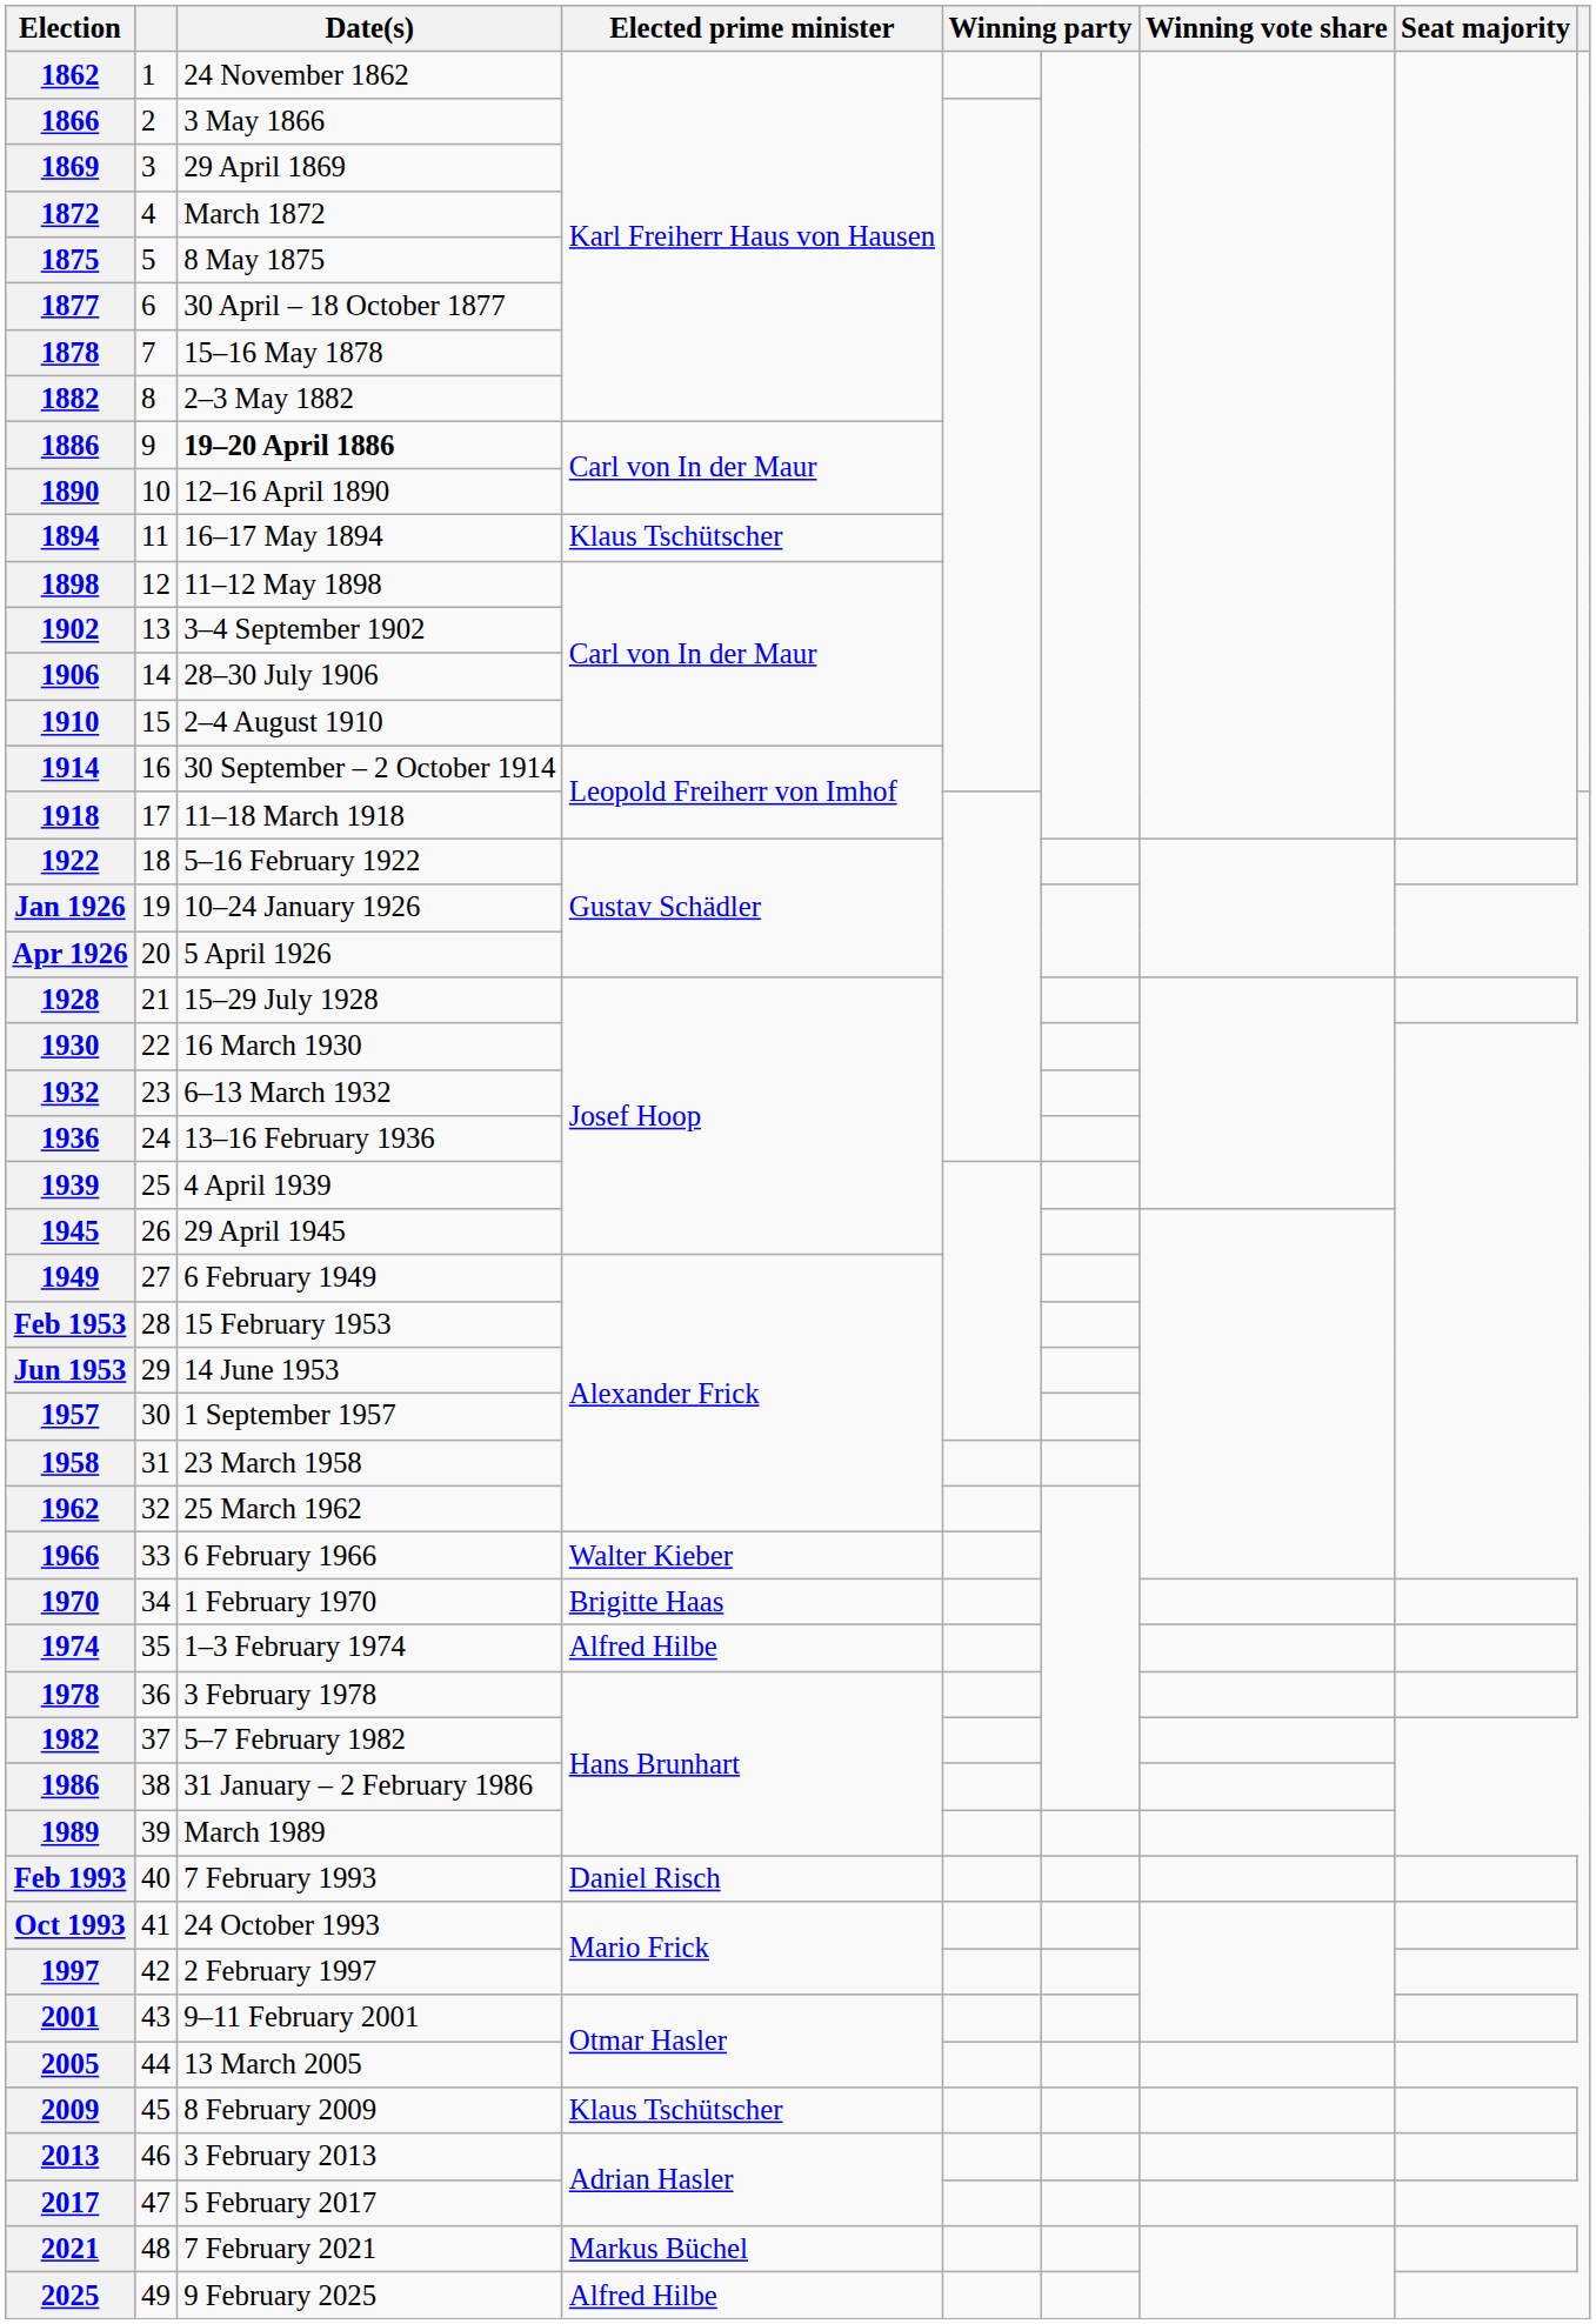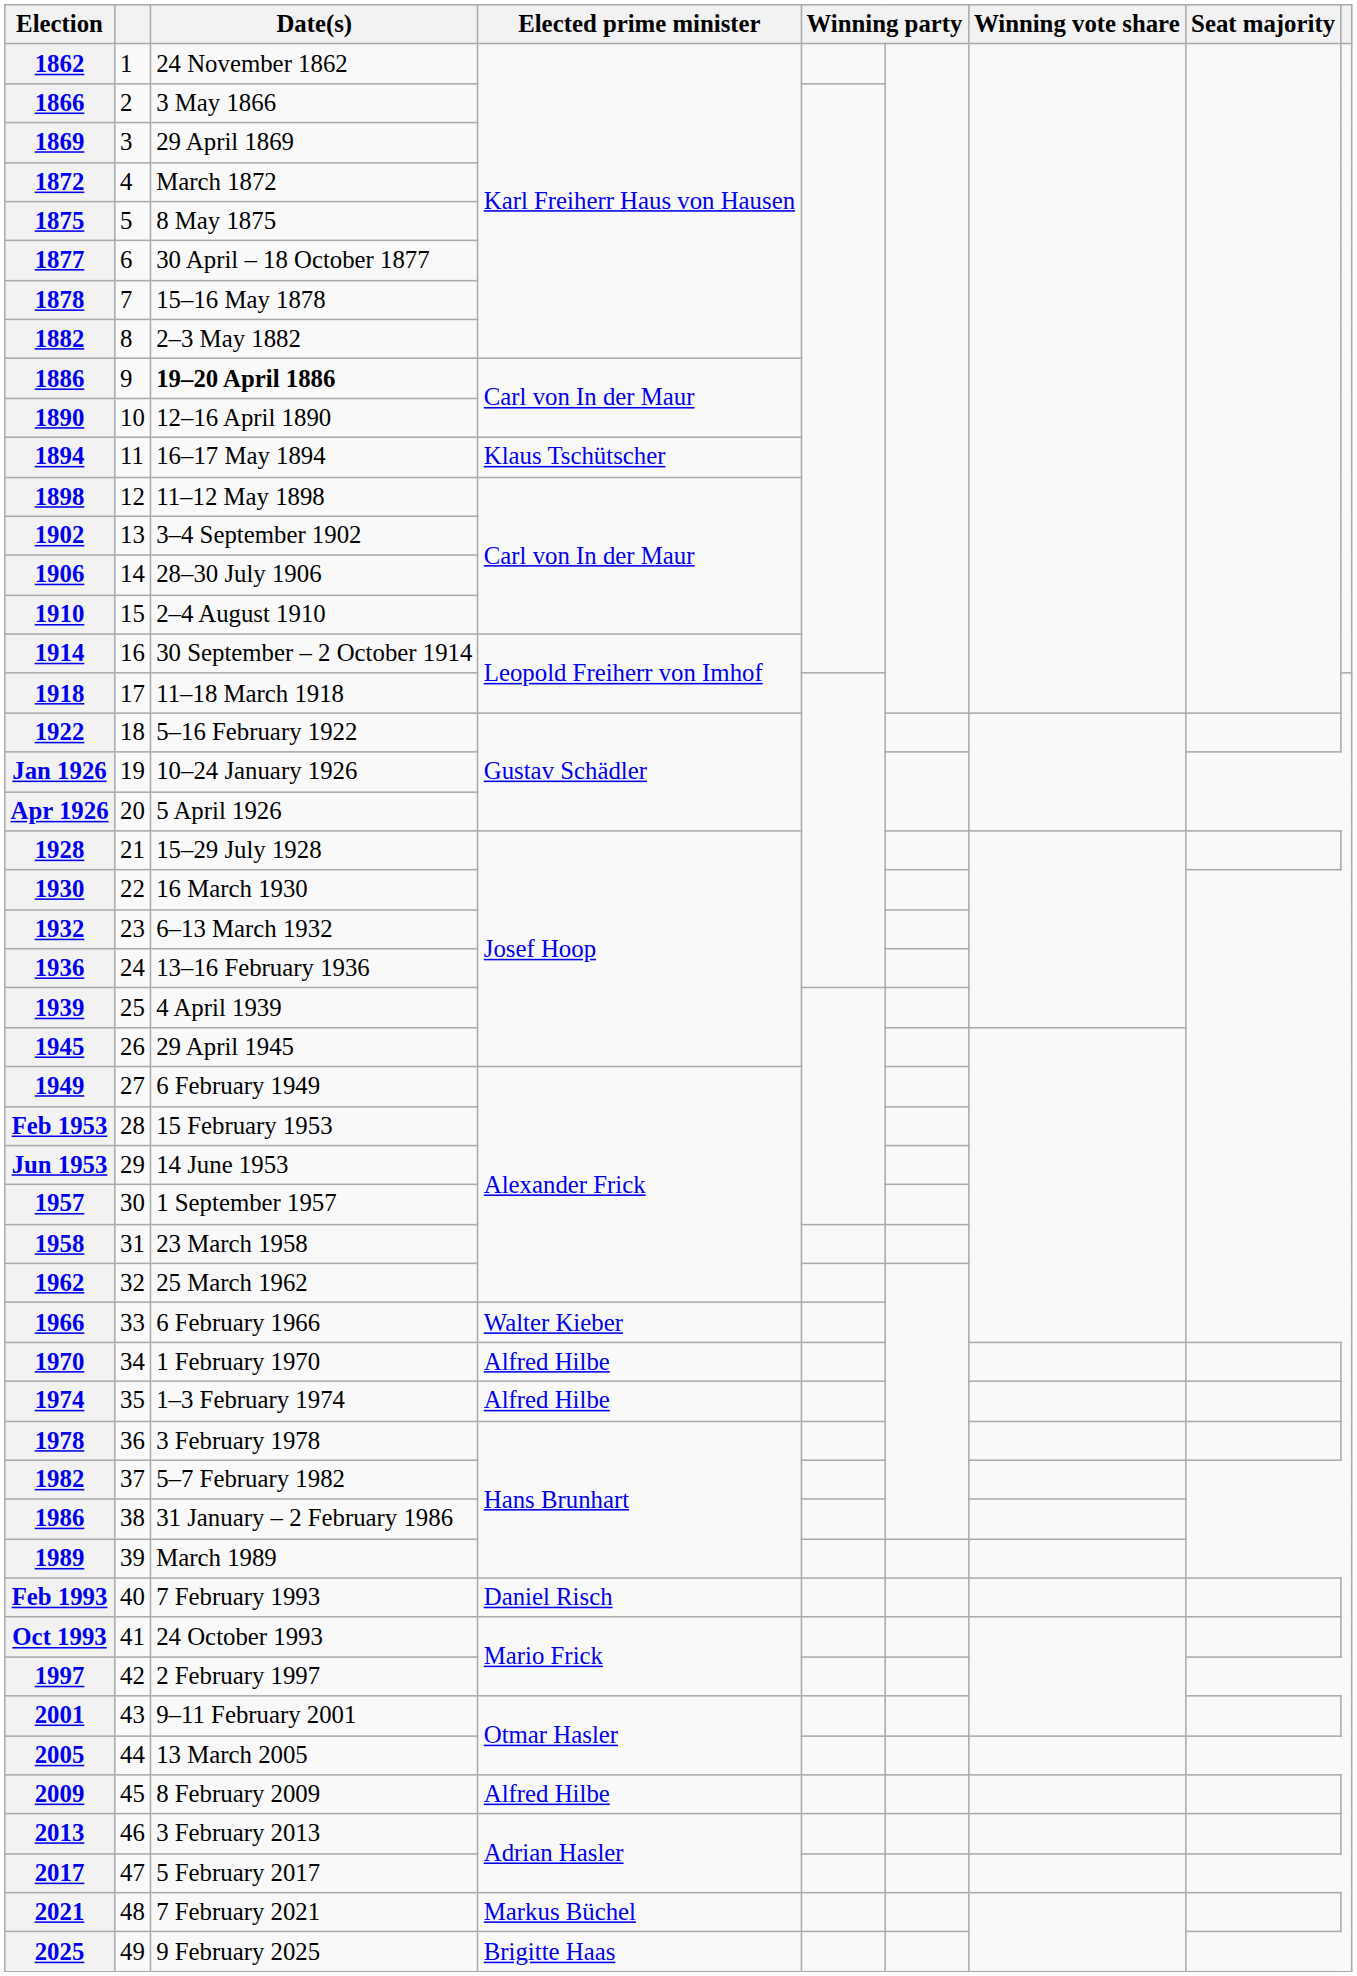1970 | Elected prime minister: Brigitte Haas -> Alfred Hilbe
2009 | Elected prime minister: Klaus Tschütscher -> Alfred Hilbe
2025 | Elected prime minister: Alfred Hilbe -> Brigitte Haas
